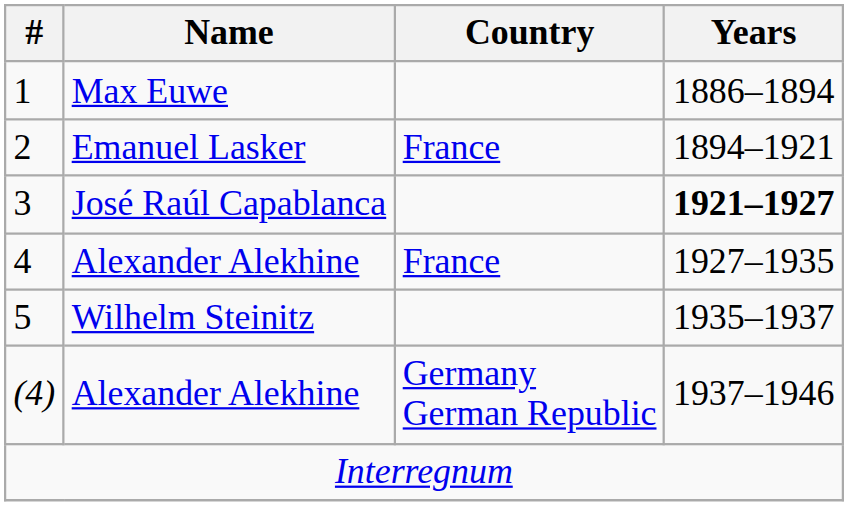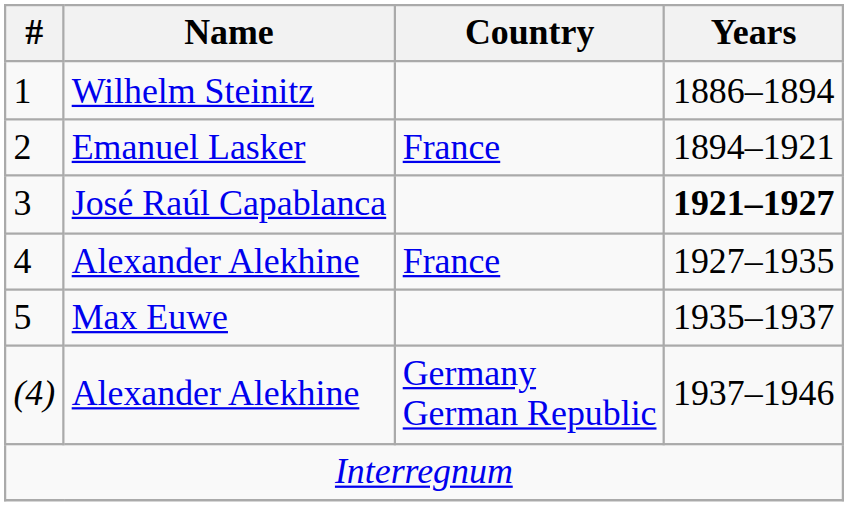1 | Name: Max Euwe -> Wilhelm Steinitz
5 | Name: Wilhelm Steinitz -> Max Euwe
